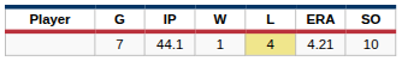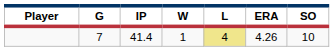row 2 | IP: 44.1 -> 41.4
row 2 | ERA: 4.21 -> 4.26
